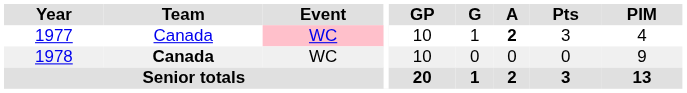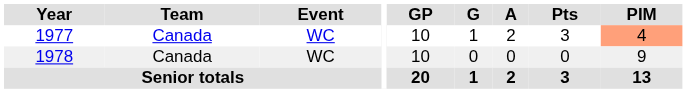1977 | Event: pink background -> no background
1977 | A: bold -> normal
1977 | PIM: no background -> lightsalmon background
1978 | Team: bold -> normal
